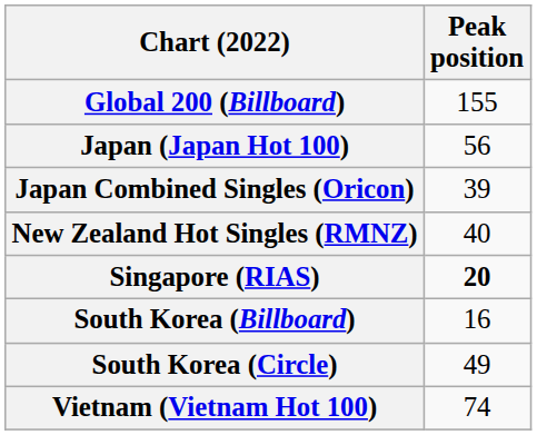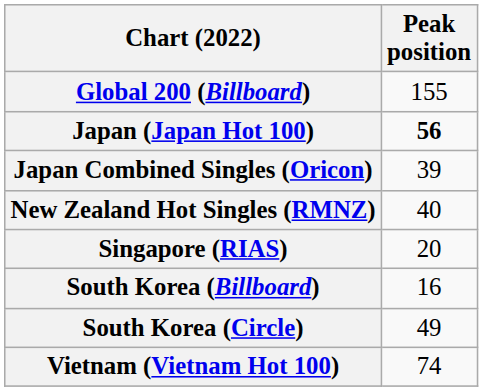Japan (Japan Hot 100) | Peak position: normal -> bold
Singapore (RIAS) | Peak position: bold -> normal
